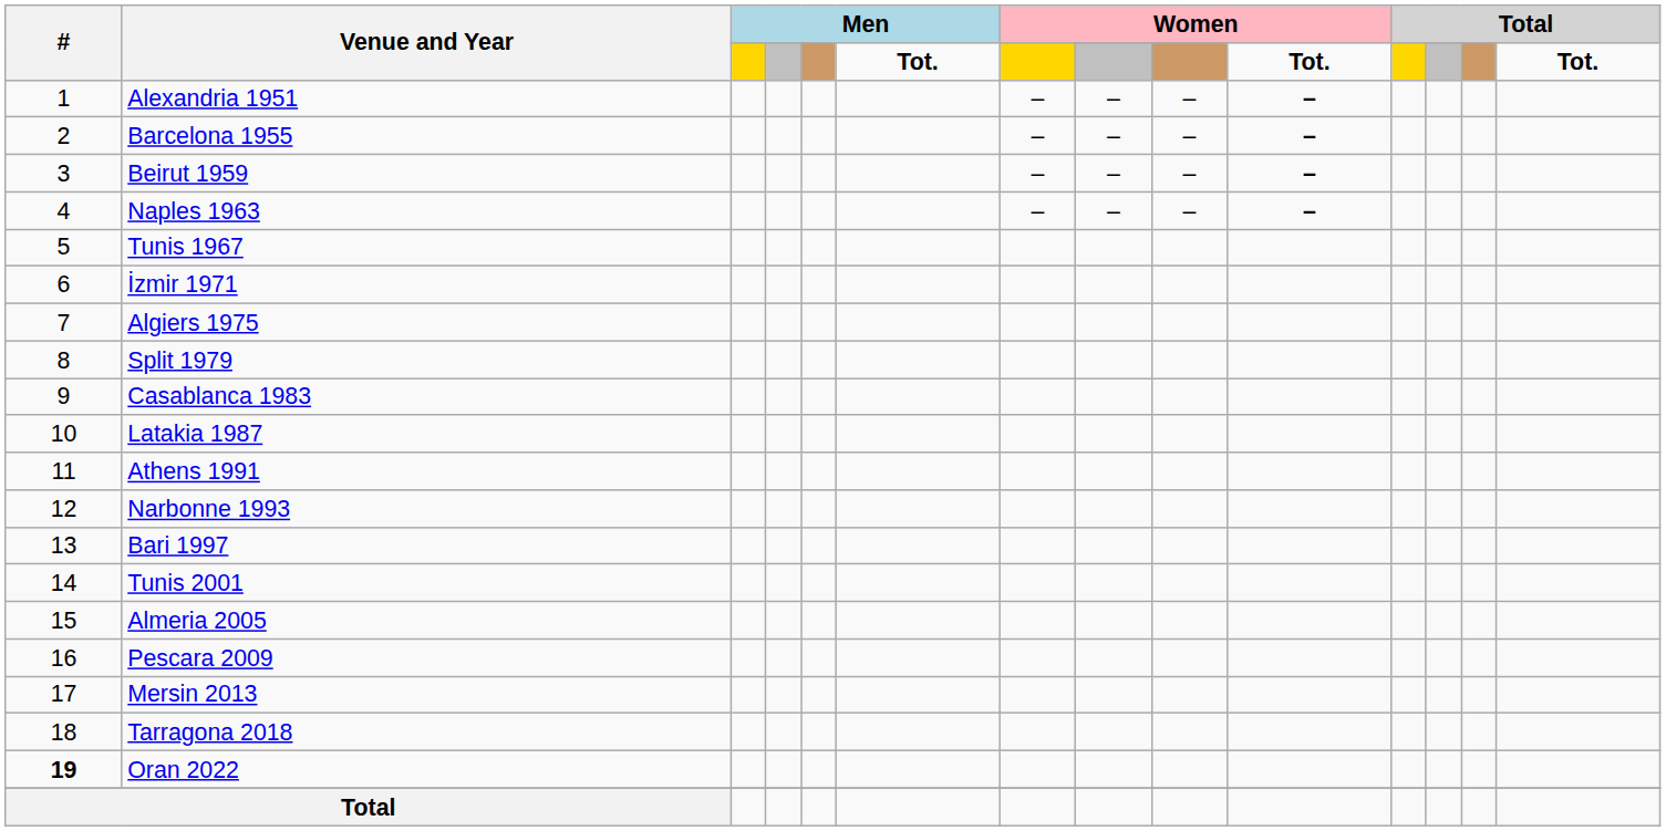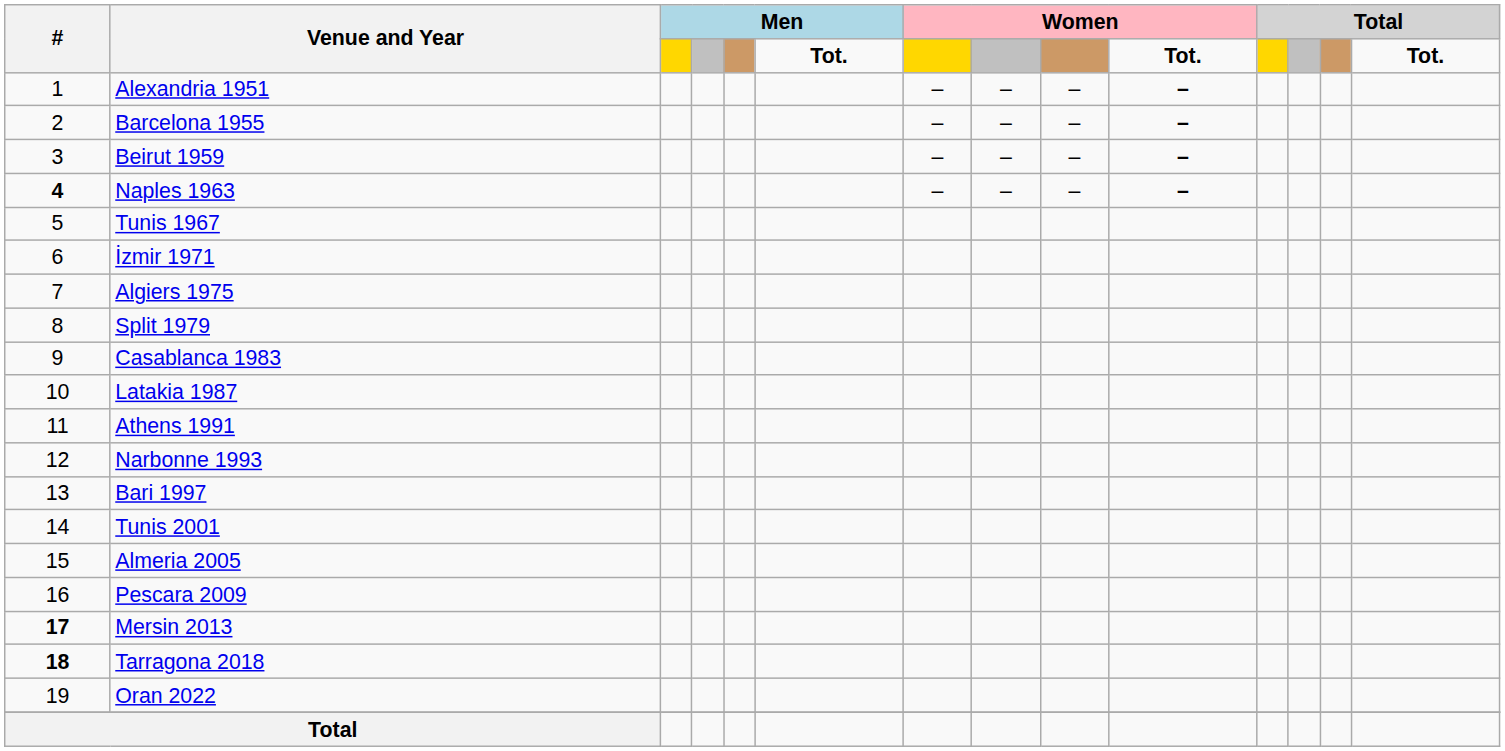Naples 1963 | #: normal -> bold
Mersin 2013 | #: normal -> bold
Tarragona 2018 | #: normal -> bold
Oran 2022 | #: bold -> normal
